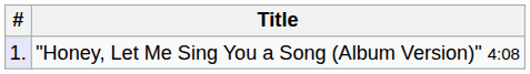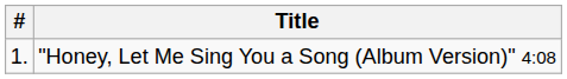"Honey, Let Me Sing You a Song (Album Version)" 4:08 | #: lavender background -> no background
